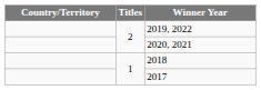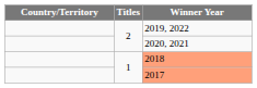2018 | Winner Year: no background -> lightsalmon background
2017 | Winner Year: no background -> lightsalmon background
